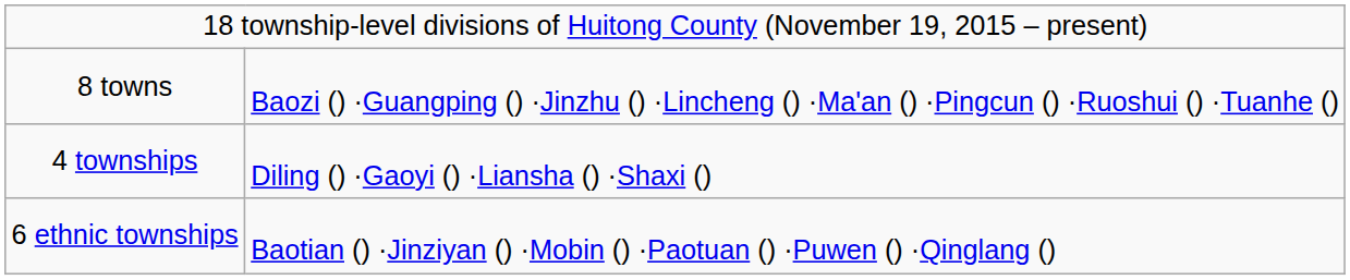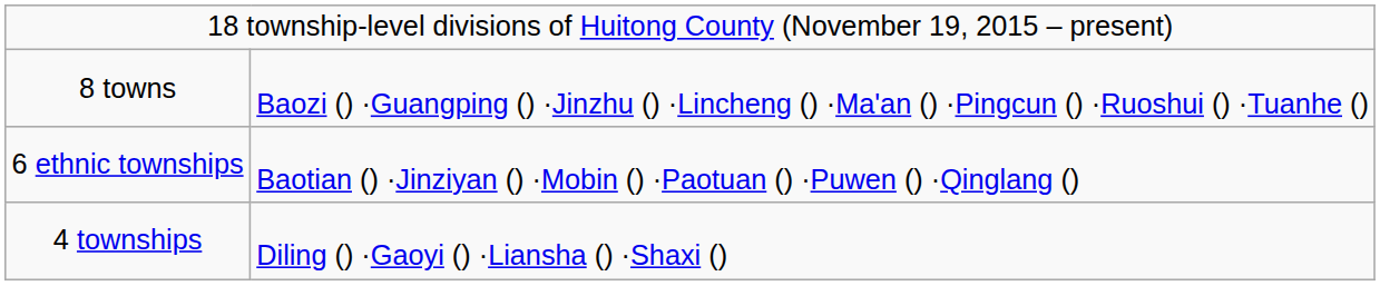rows swapped: 4 townships <-> 6 ethnic townships
